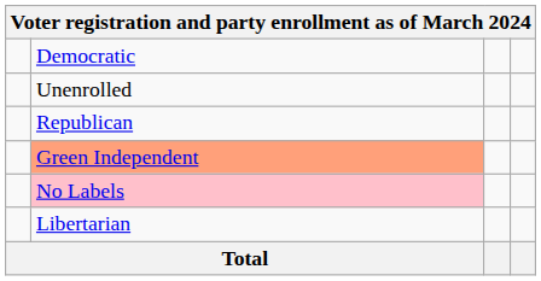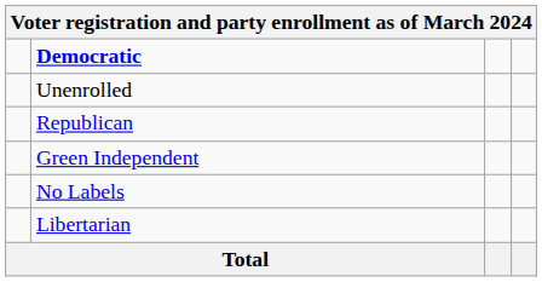Democratic | column 2: normal -> bold
Green Independent | column 2: lightsalmon background -> no background
No Labels | column 2: pink background -> no background
